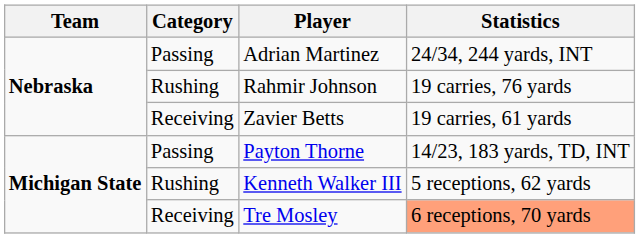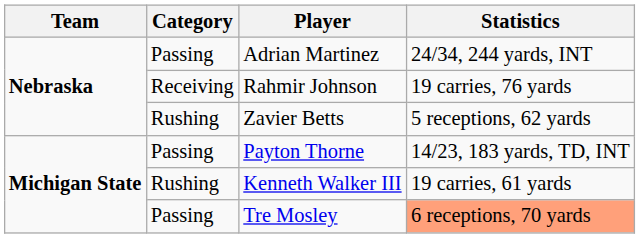Rahmir Johnson | Category: Rushing -> Receiving
Zavier Betts | Category: Receiving -> Rushing
Zavier Betts | Statistics: 19 carries, 61 yards -> 5 receptions, 62 yards
Kenneth Walker III | Statistics: 5 receptions, 62 yards -> 19 carries, 61 yards
Tre Mosley | Category: Receiving -> Passing
